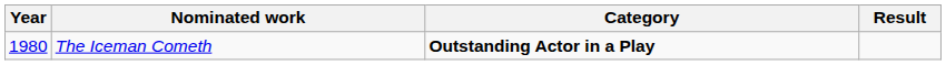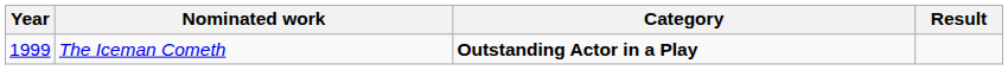The Iceman Cometh | Year: 1980 -> 1999
